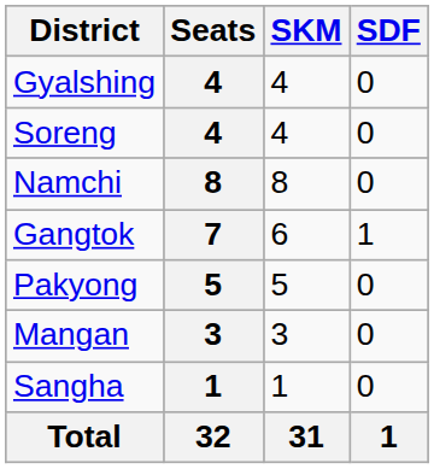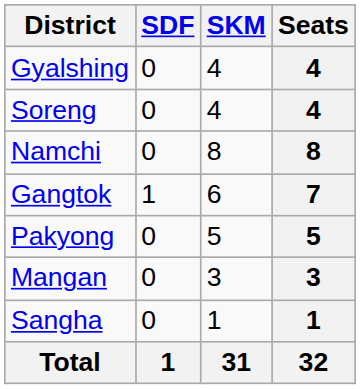columns swapped: Seats <-> SDF
